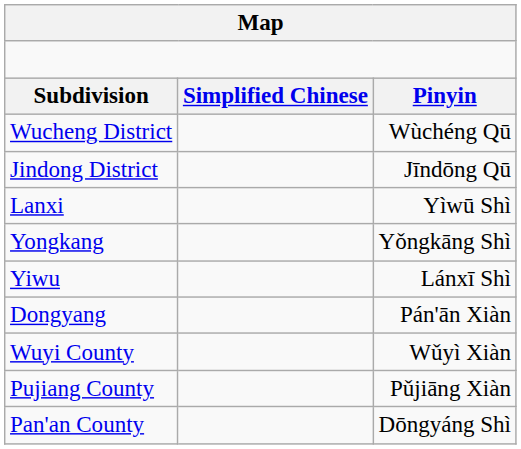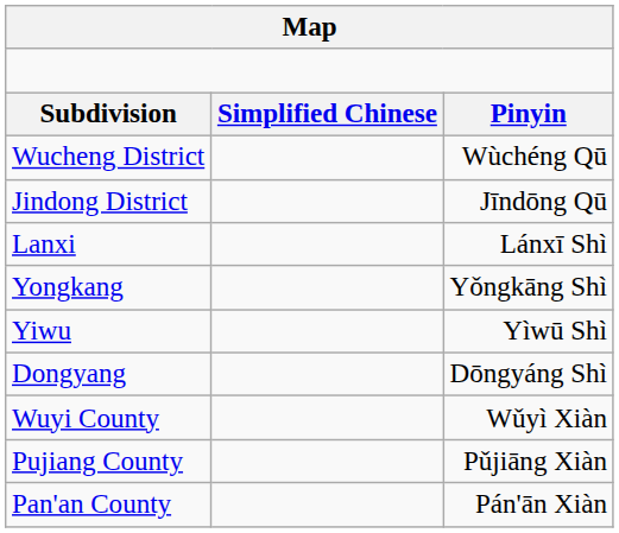Lanxi | column 3: Yìwū Shì -> Lánxī Shì
Yiwu | column 3: Lánxī Shì -> Yìwū Shì
Dongyang | column 3: Pán'ān Xiàn -> Dōngyáng Shì
Pan'an County | column 3: Dōngyáng Shì -> Pán'ān Xiàn
